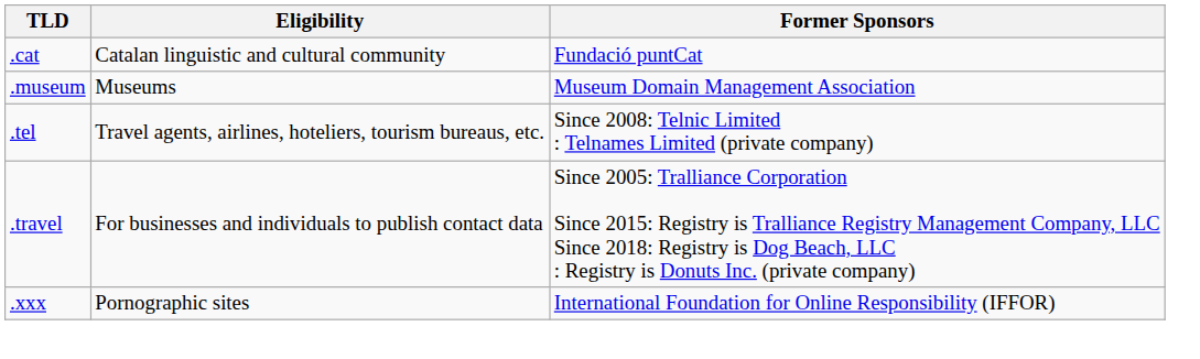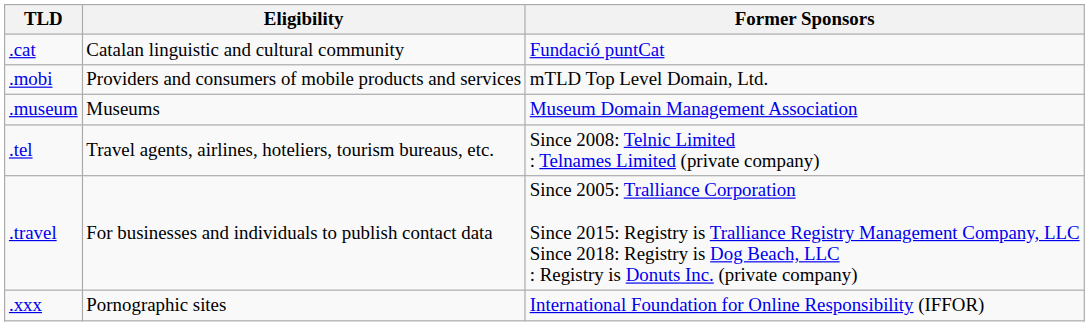+ row: .mobi | Providers and consumers of mobile products and services | mTLD Top Level Domain, Ltd.
